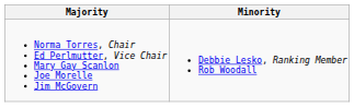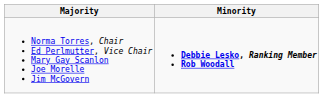row 2 | Minority: normal -> bold
